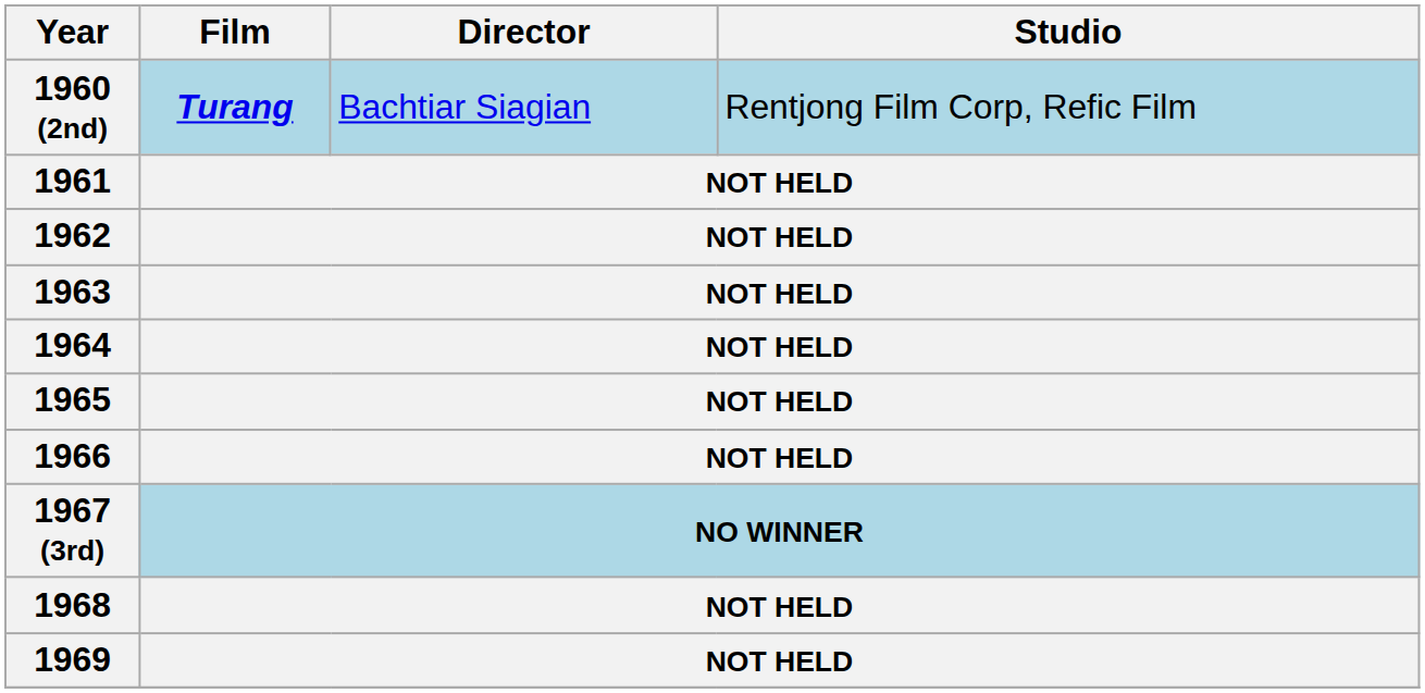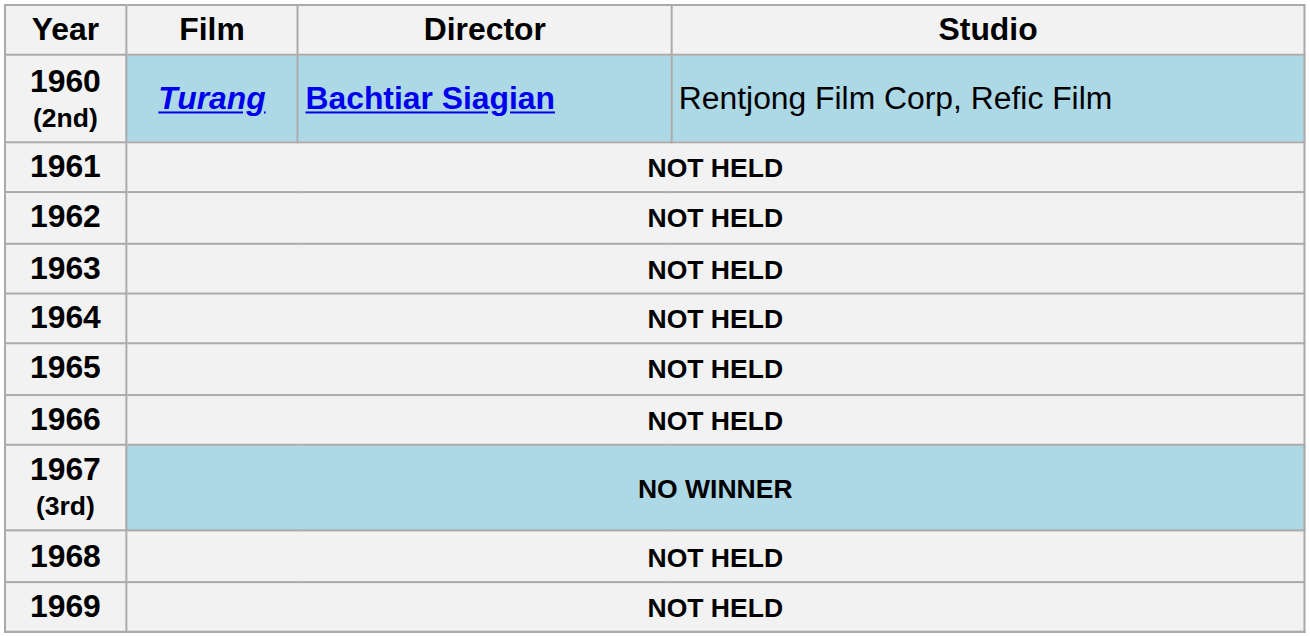1960 (2nd) | Director: normal -> bold
